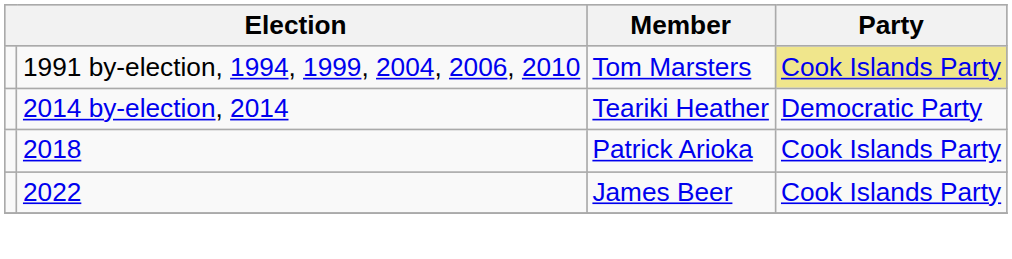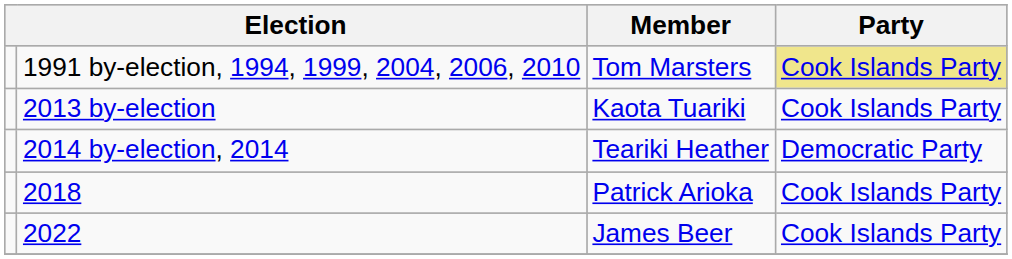+ row: 2013 by-election | Kaota Tuariki | Cook Islands Party
